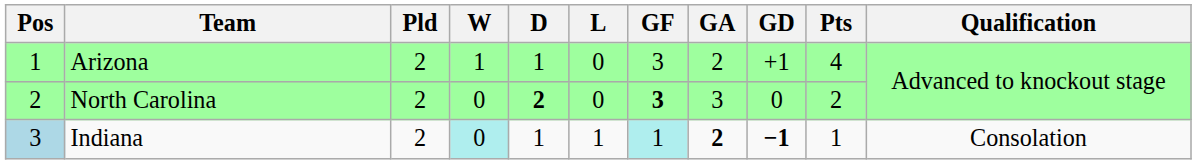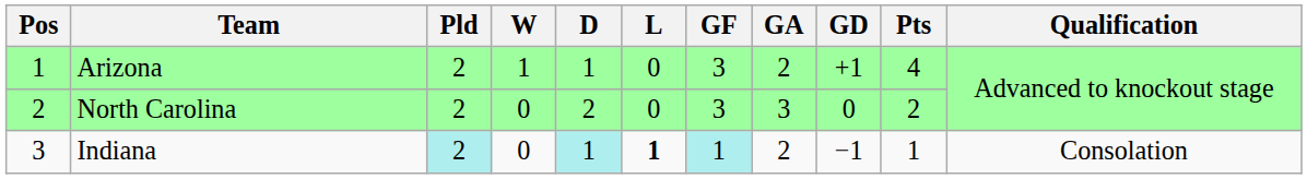North Carolina | D: bold -> normal
North Carolina | GF: bold -> normal
Indiana | Pos: lightblue background -> no background
Indiana | Pld: no background -> paleturquoise background
Indiana | W: paleturquoise background -> no background
Indiana | D: no background -> paleturquoise background
Indiana | L: normal -> bold
Indiana | GA: bold -> normal
Indiana | GD: bold -> normal
